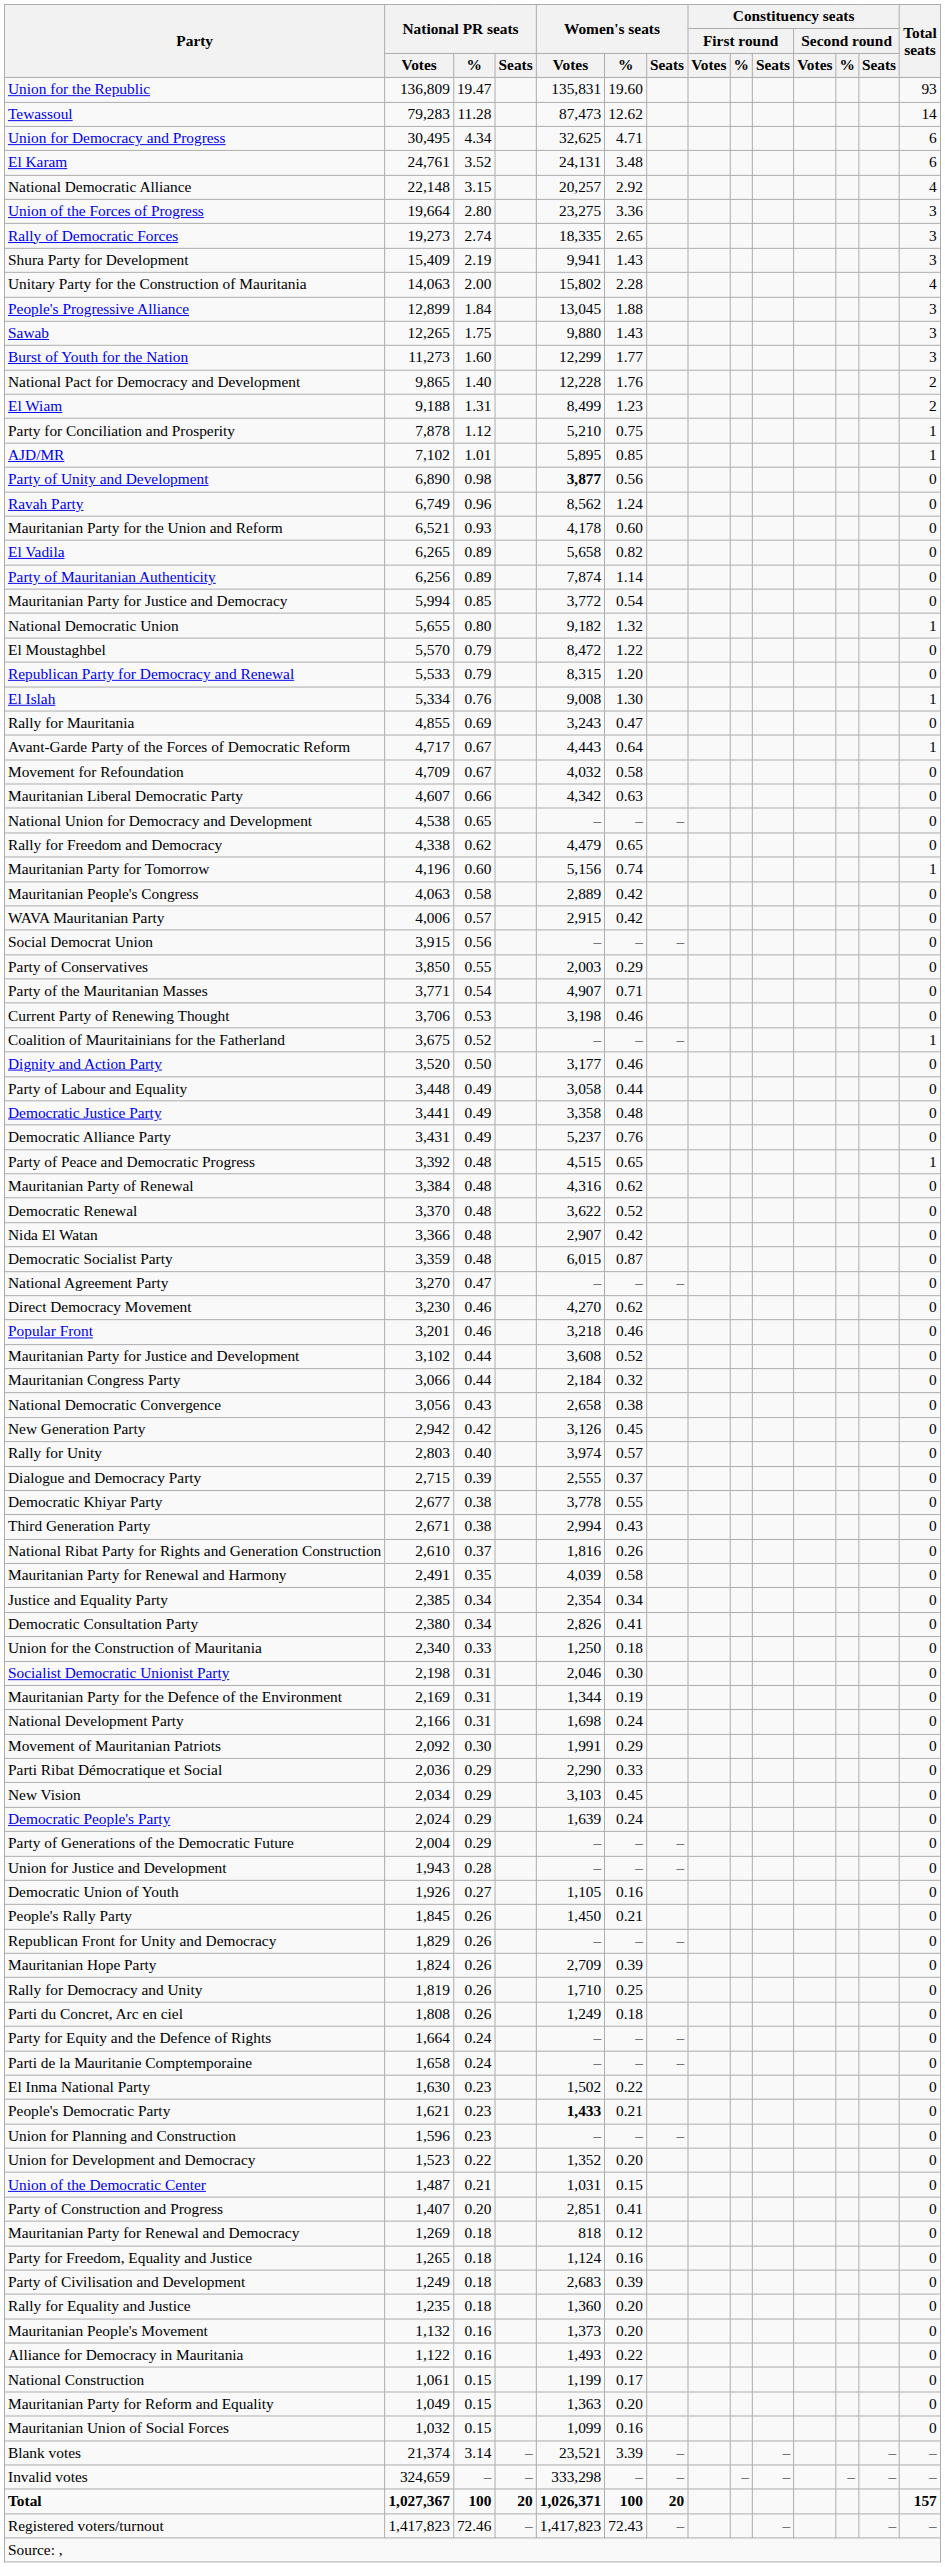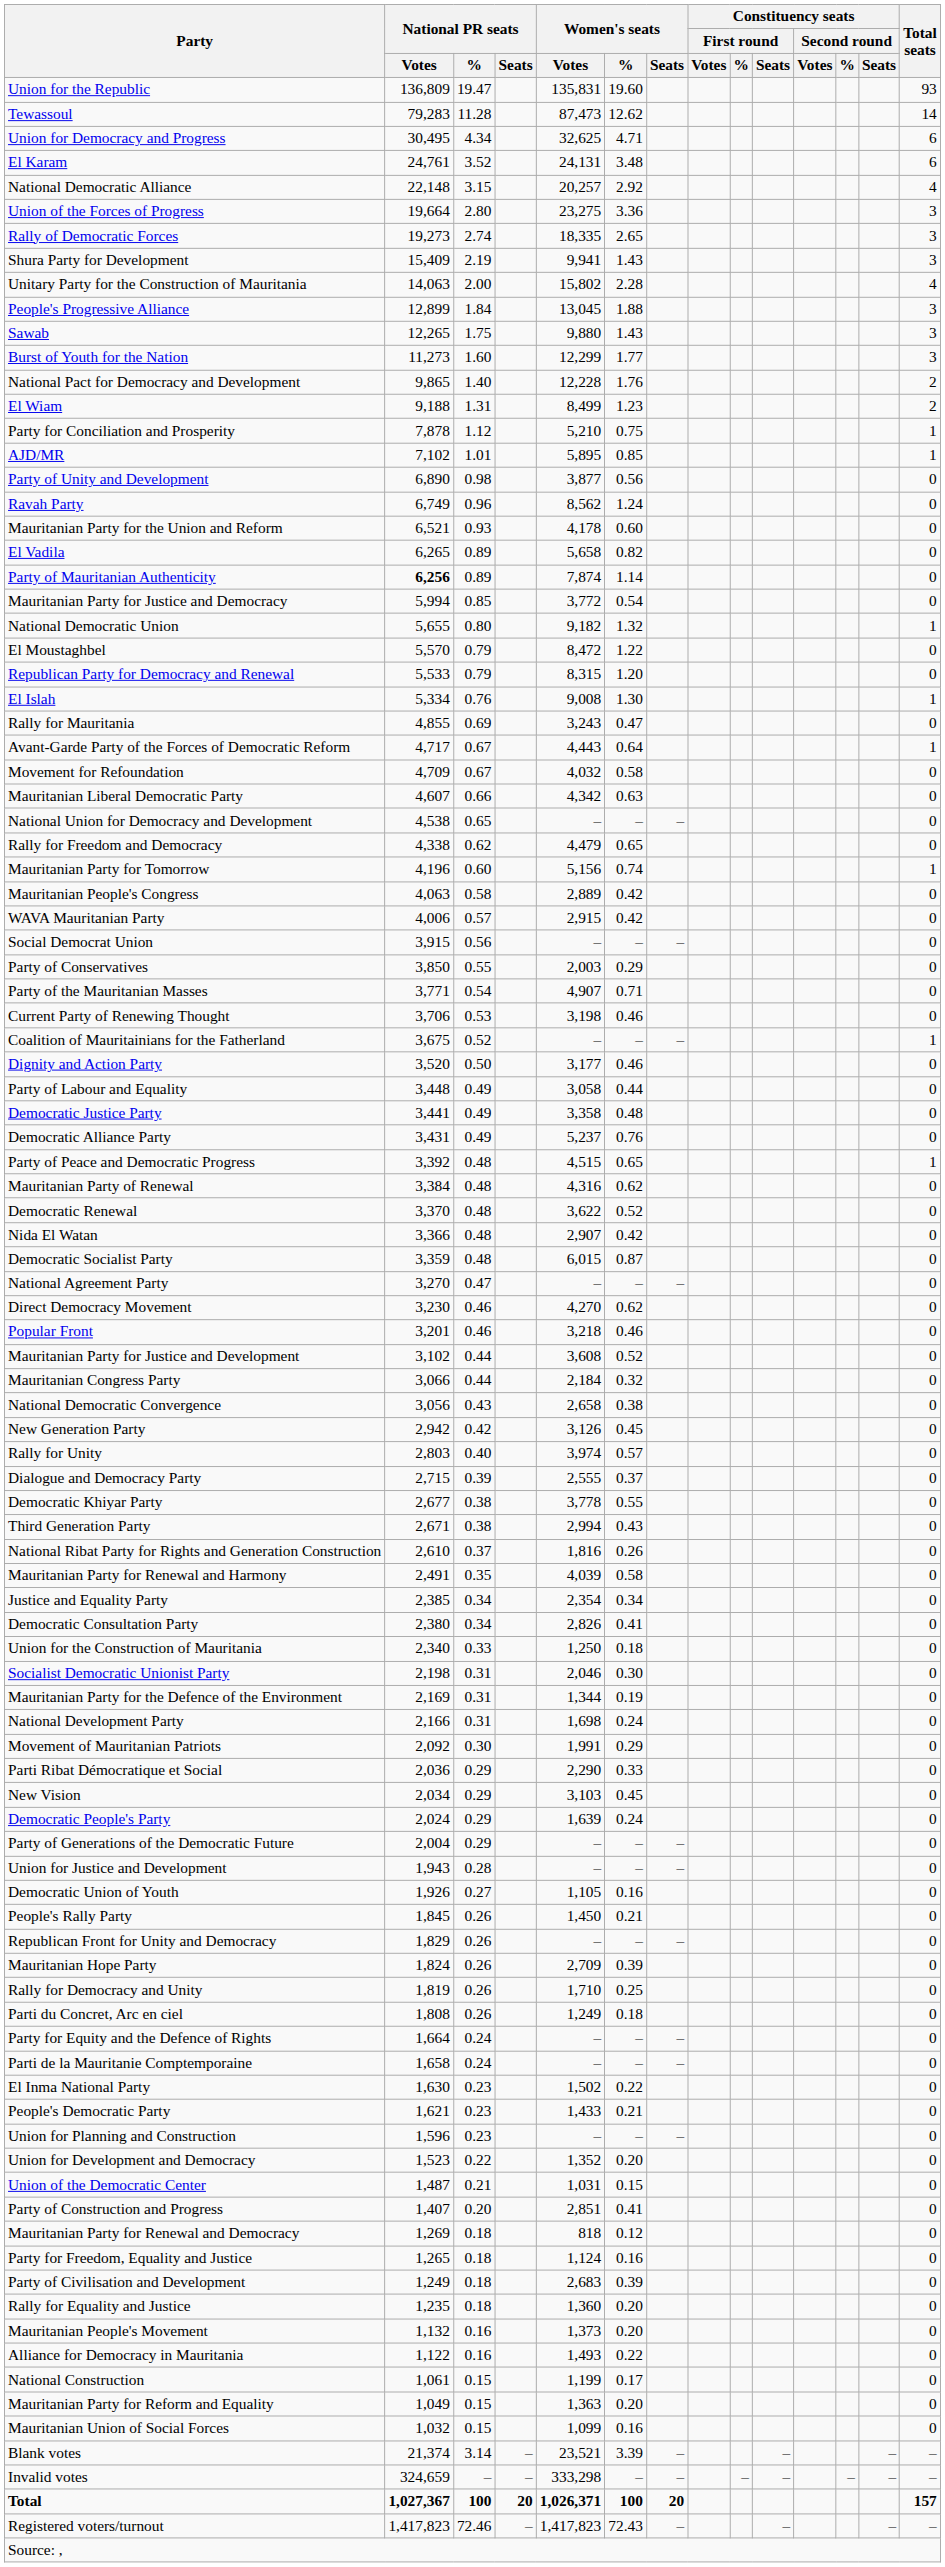Party of Unity and Development | Women's seats / Votes: bold -> normal
Party of Mauritanian Authenticity | National PR seats / Votes: normal -> bold
People's Democratic Party | Women's seats / Votes: bold -> normal
